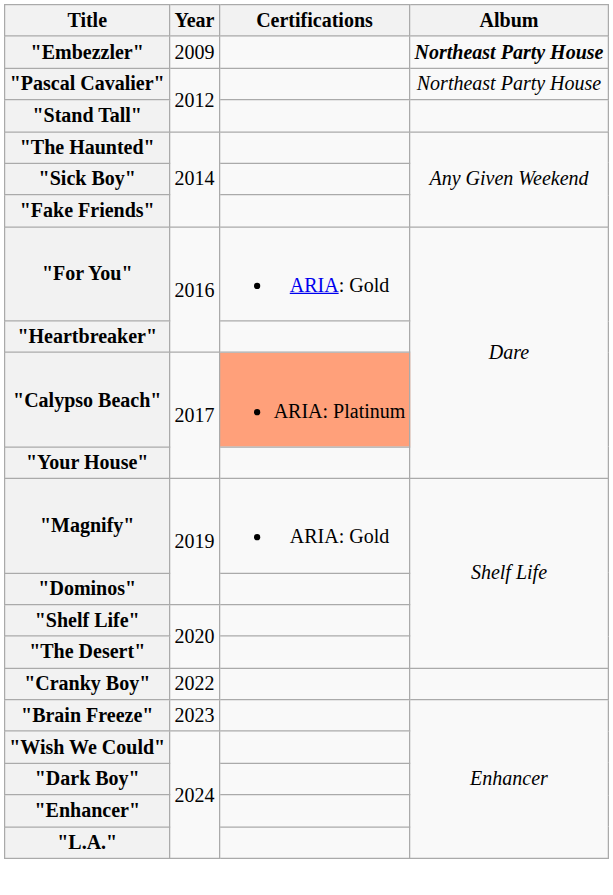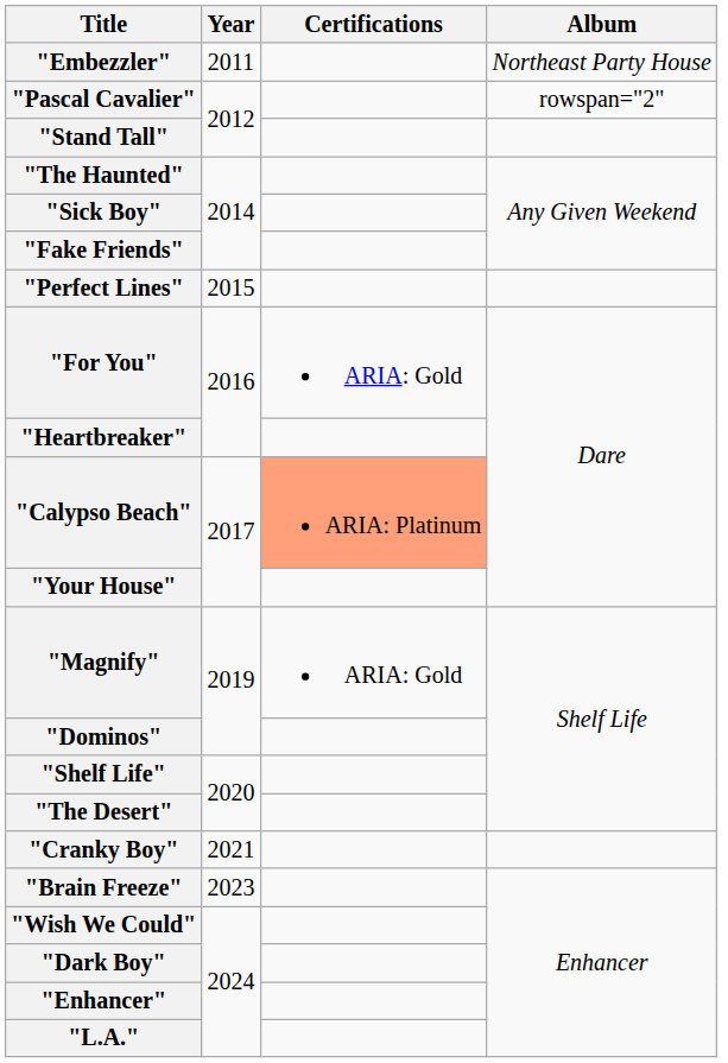"Embezzler" | Year: 2009 -> 2011
"Embezzler" | Album: bold -> normal
"Pascal Cavalier" | Album: Northeast Party House -> rowspan="2"
+ row: "Perfect Lines" | 2015
"Cranky Boy" | Year: 2022 -> 2021
